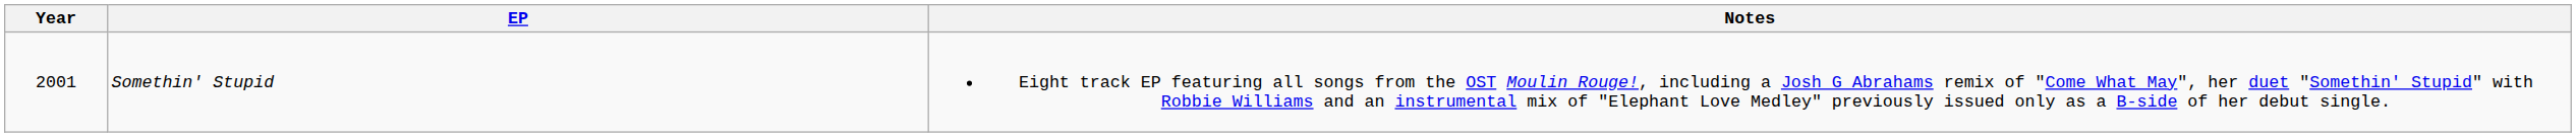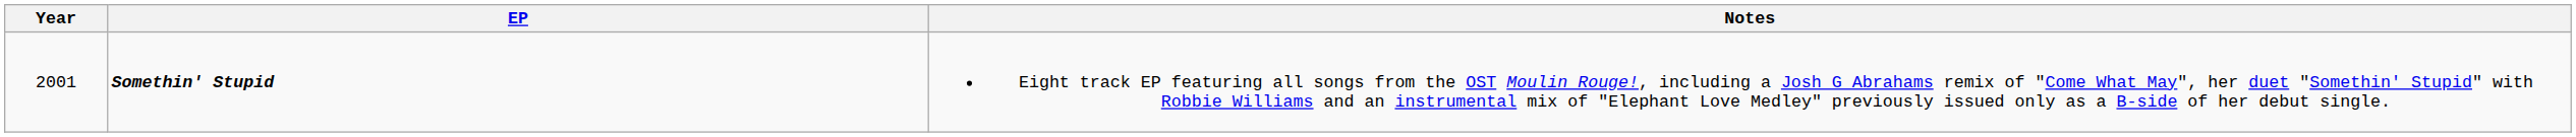row 2 | EP: normal -> bold
